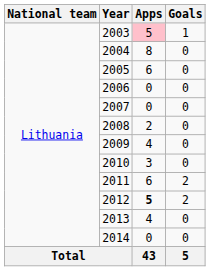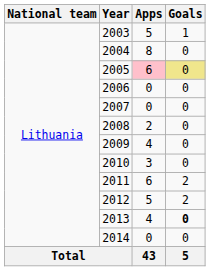2003 | Apps: pink background -> no background
2005 | Apps: no background -> pink background
2005 | Goals: no background -> khaki background
2012 | Apps: bold -> normal
2013 | Goals: normal -> bold
